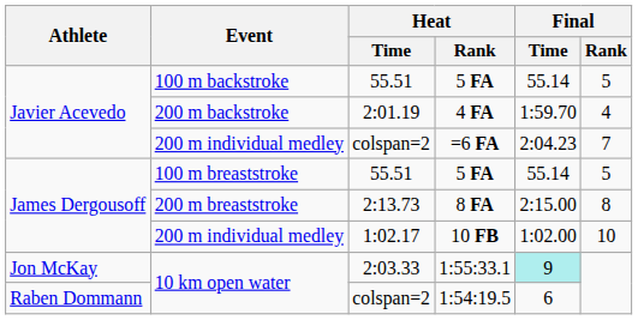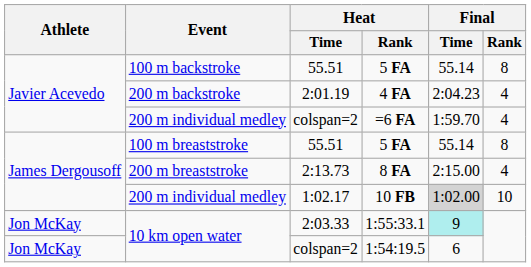100 m backstroke / 5 FA | Final / Rank: 5 -> 8
4 FA | Final / Time: 1:59.70 -> 2:04.23
=6 FA | Final / Time: 2:04.23 -> 1:59.70
=6 FA | Final / Rank: 7 -> 4
100 m breaststroke / 5 FA | Final / Rank: 5 -> 8
8 FA | Final / Rank: 8 -> 4
10 FB | Final / Time: no background -> lightgrey background
1:54:19.5 | Athlete: Raben Dommann -> Jon McKay
